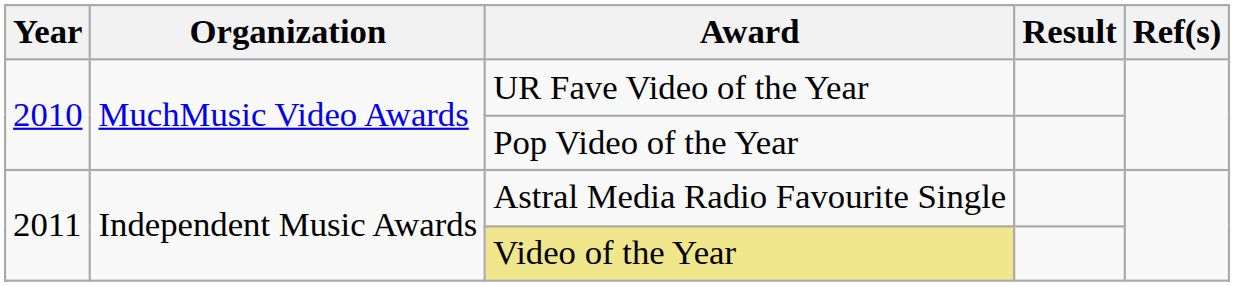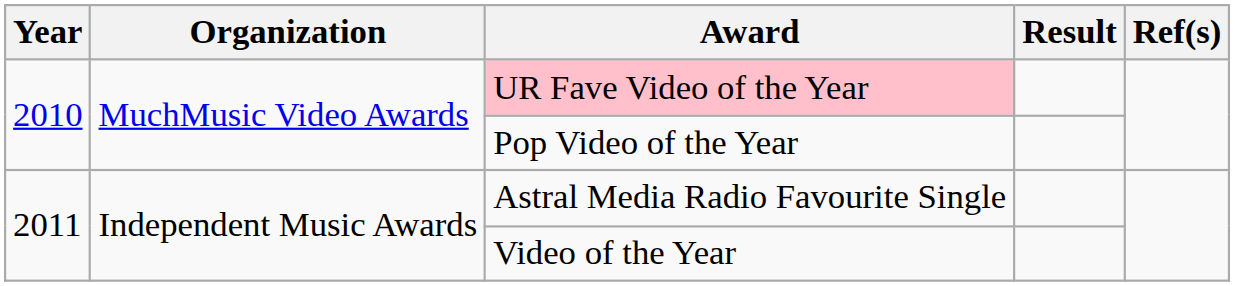UR Fave Video of the Year | Award: no background -> pink background
Video of the Year | Award: khaki background -> no background
